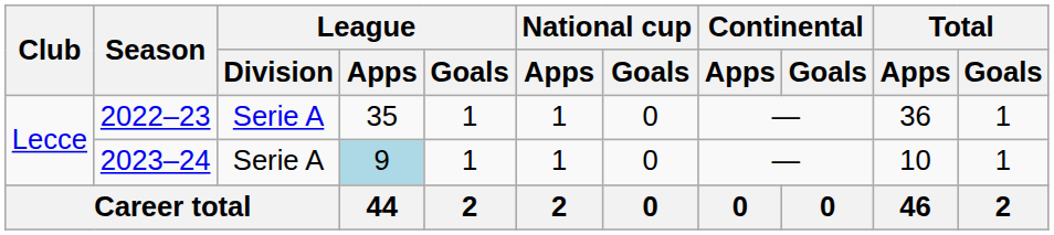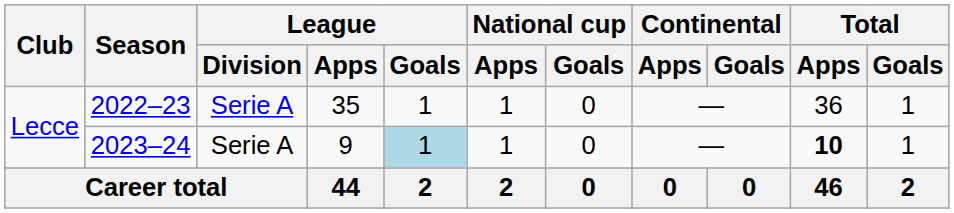2023–24 | League / Apps: lightblue background -> no background
2023–24 | League / Goals: no background -> lightblue background
2023–24 | Total / Apps: normal -> bold
